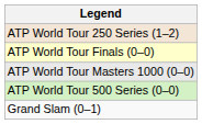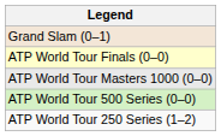row 2 | column 1: ATP World Tour 250 Series (1–2) -> Grand Slam (0–1)
row 6 | column 1: Grand Slam (0–1) -> ATP World Tour 250 Series (1–2)
